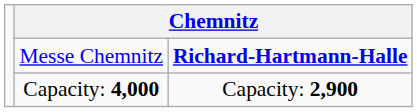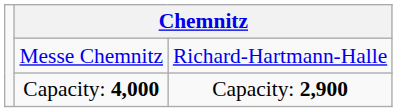Messe Chemnitz | column 3: bold -> normal
